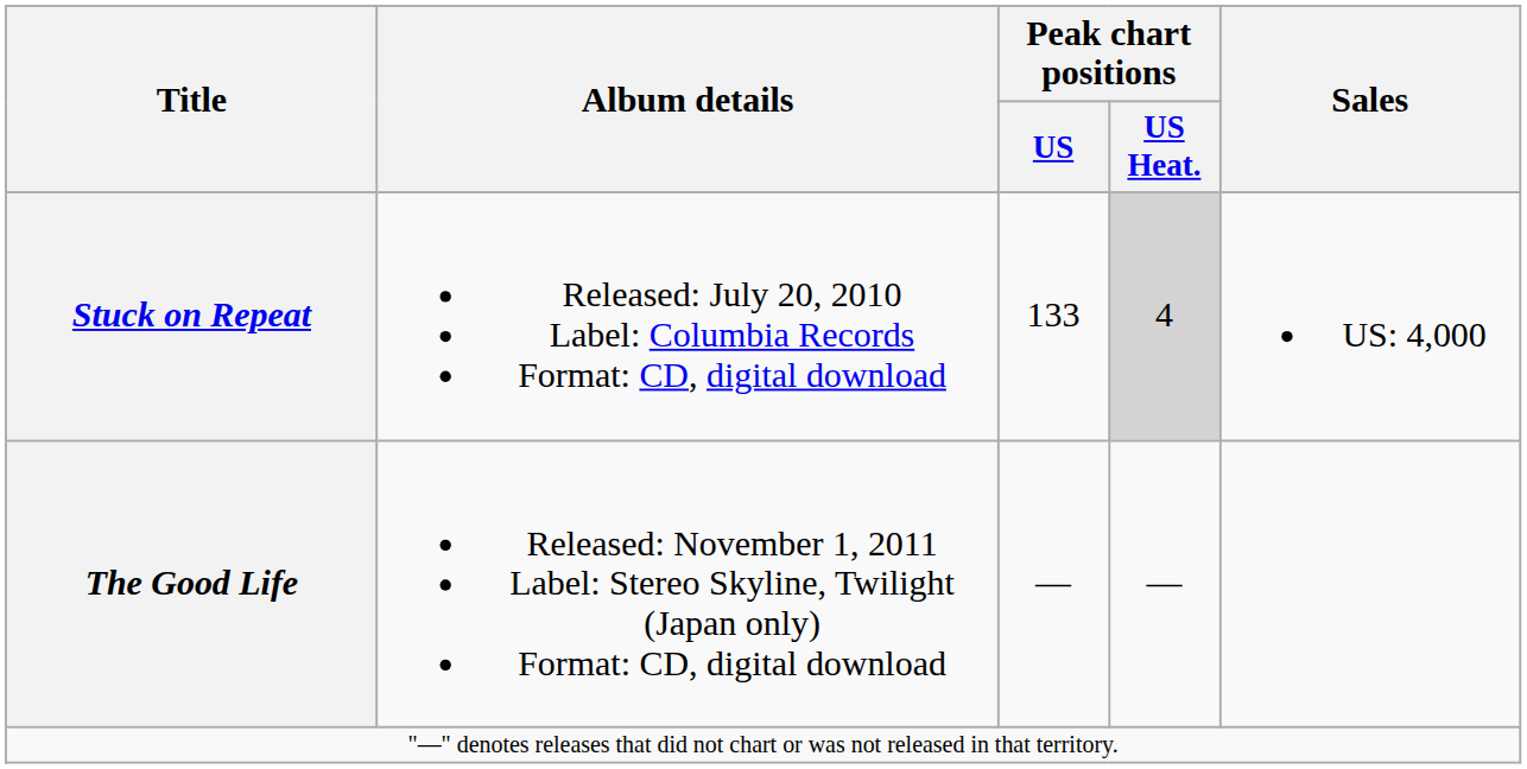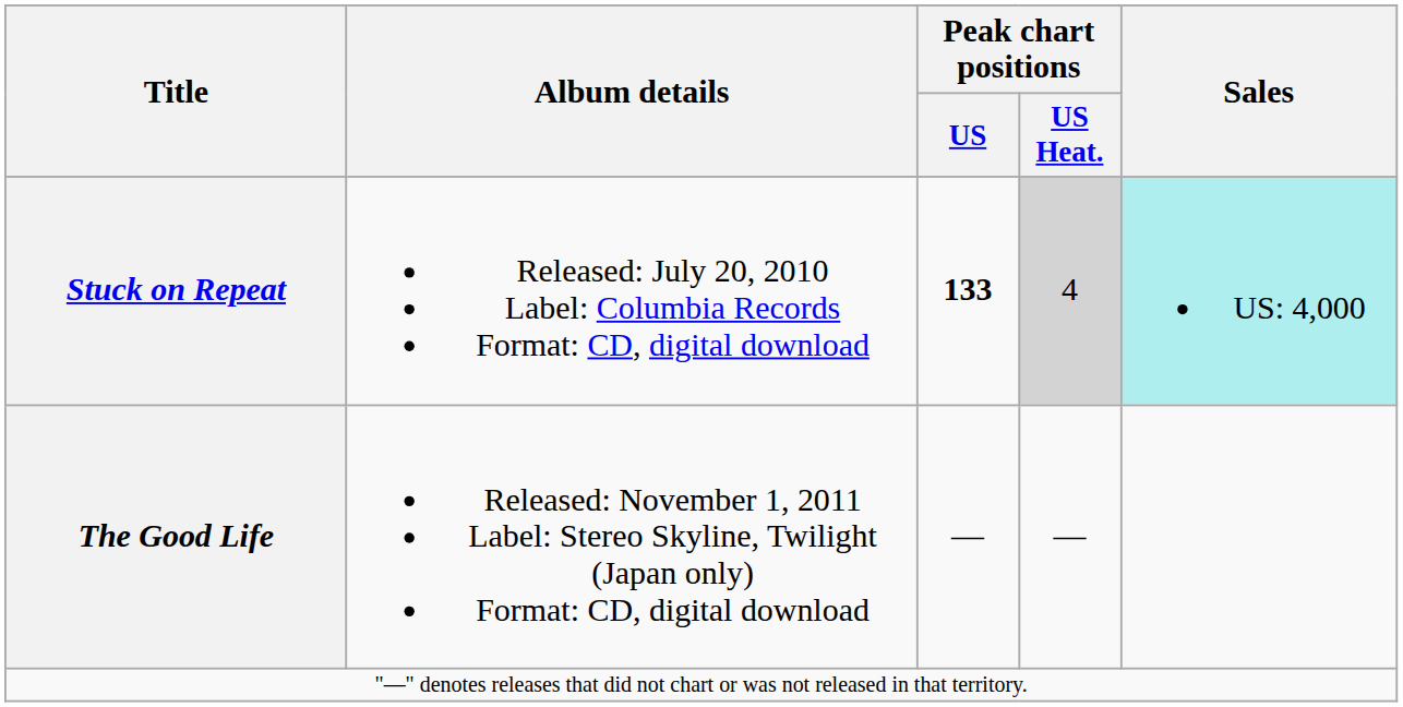Stuck on Repeat | Peak chart positions / US: normal -> bold
Stuck on Repeat | Sales: no background -> paleturquoise background
